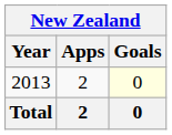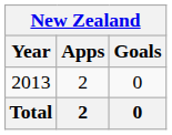2013 | Goals: lightyellow background -> no background
